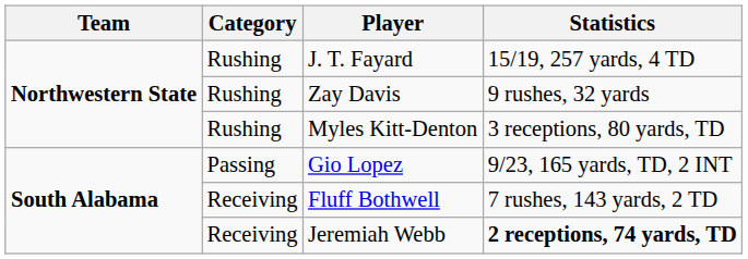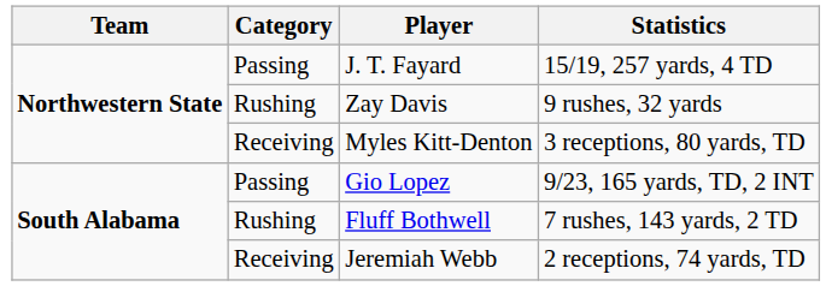J. T. Fayard | Category: Rushing -> Passing
Myles Kitt-Denton | Category: Rushing -> Receiving
Fluff Bothwell | Category: Receiving -> Rushing
Jeremiah Webb | Statistics: bold -> normal
